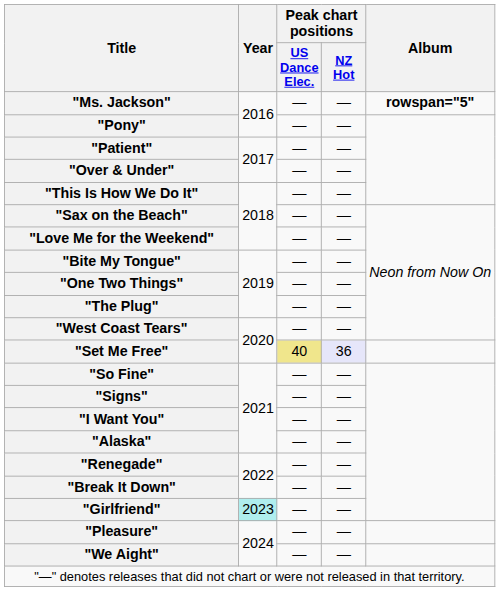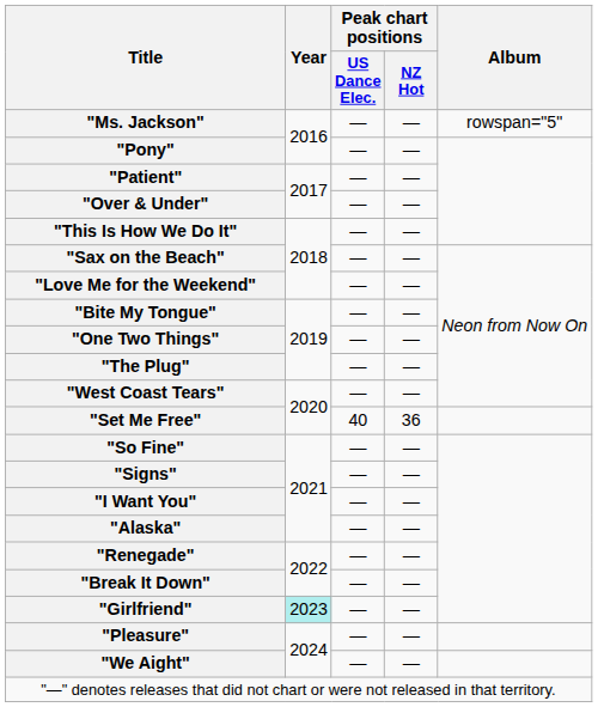"Ms. Jackson" | Album: bold -> normal
"Set Me Free" | Peak chart positions / US Dance Elec.: khaki background -> no background
"Set Me Free" | Peak chart positions / NZ Hot: lavender background -> no background
